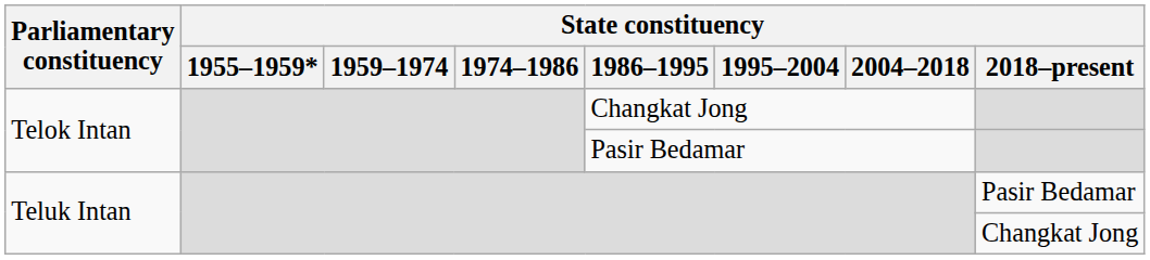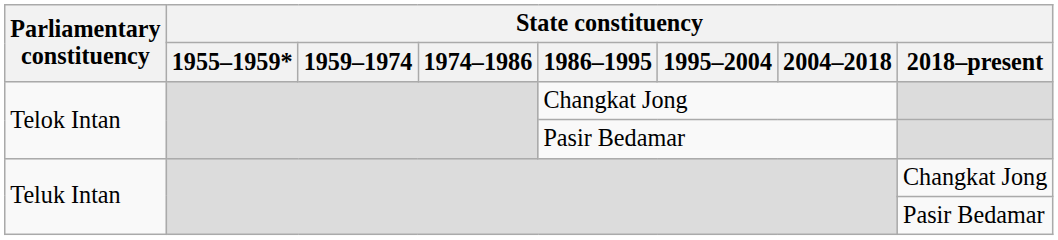row 5 | State constituency / 2018–present: Pasir Bedamar -> Changkat Jong
row 6 | State constituency / 2018–present: Changkat Jong -> Pasir Bedamar
